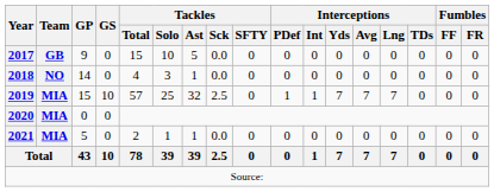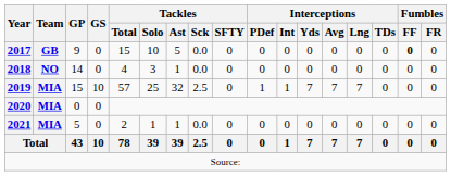2017 | Fumbles / FF: normal -> bold
